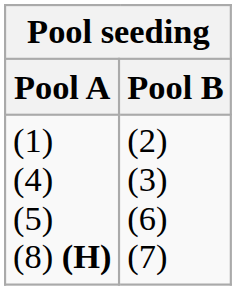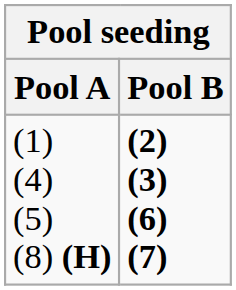(1) (4) (5) (8) (H) | Pool B: normal -> bold
